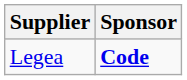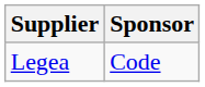Legea | Sponsor: bold -> normal
